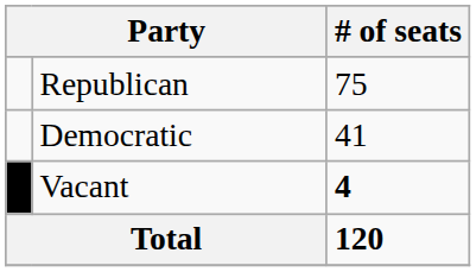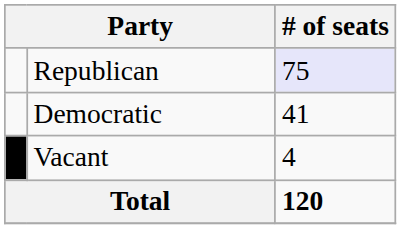Republican | # of seats: no background -> lavender background
Vacant | # of seats: bold -> normal
